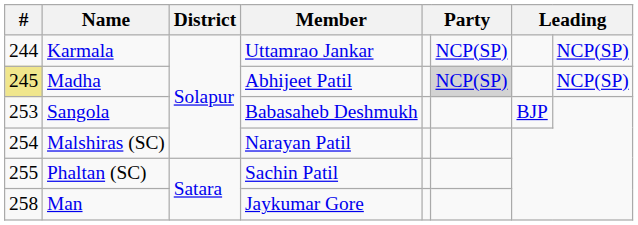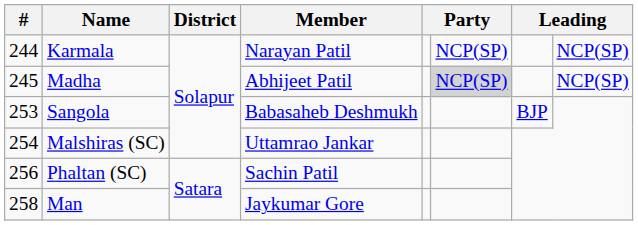Karmala | Member: Uttamrao Jankar -> Narayan Patil
Madha | #: khaki background -> no background
Malshiras (SC) | Member: Narayan Patil -> Uttamrao Jankar
Phaltan (SC) | #: 255 -> 256
